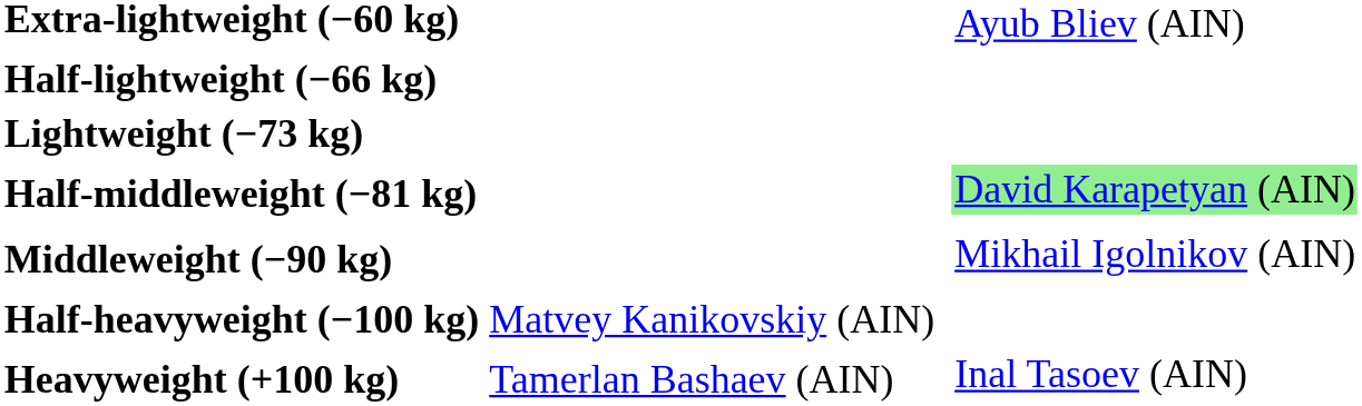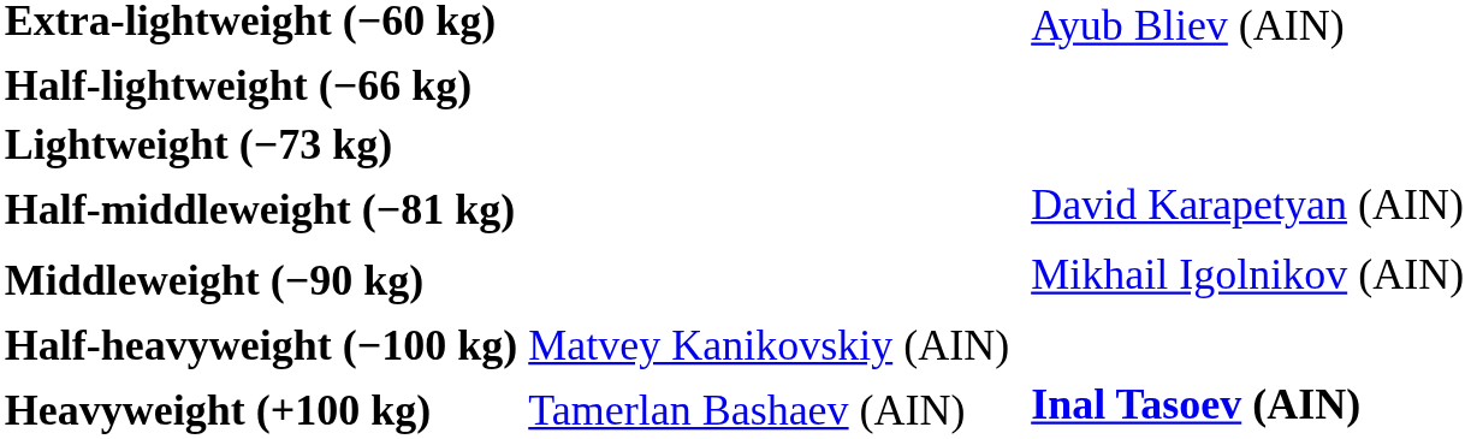Half-middleweight (−81 kg) / David Karapetyan (AIN) | column 3: lightgreen background -> no background
Heavyweight (+100 kg) / Inal Tasoev (AIN) | column 3: normal -> bold
